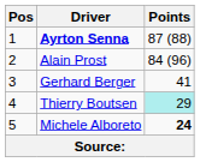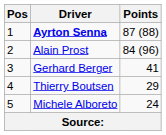Thierry Boutsen | Points: paleturquoise background -> no background
Michele Alboreto | Points: bold -> normal
